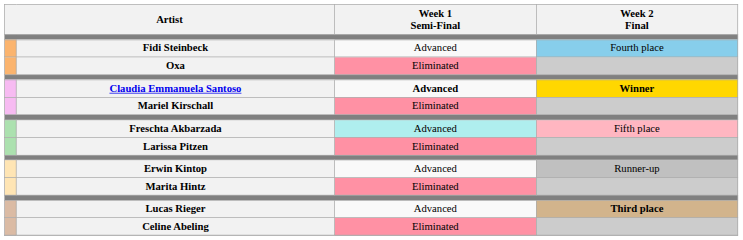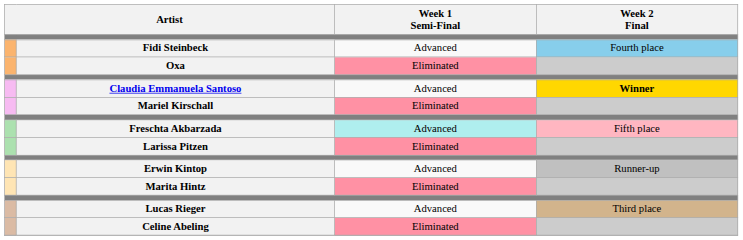Claudia Emmanuela Santoso | Week 1 Semi-Final: bold -> normal
Lucas Rieger | Week 2 Final: bold -> normal
